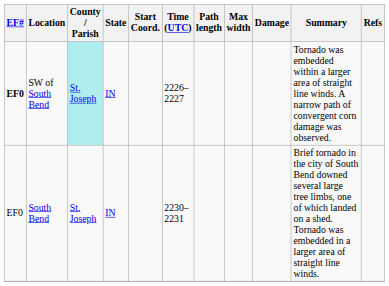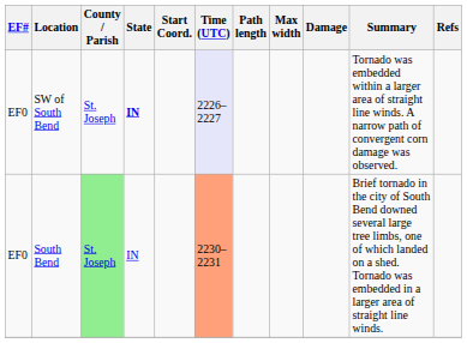SW of South Bend | EF#: bold -> normal
SW of South Bend | County / Parish: paleturquoise background -> no background
SW of South Bend | State: normal -> bold
SW of South Bend | Time (UTC): no background -> lavender background
South Bend | County / Parish: no background -> lightgreen background
South Bend | Time (UTC): no background -> lightsalmon background
